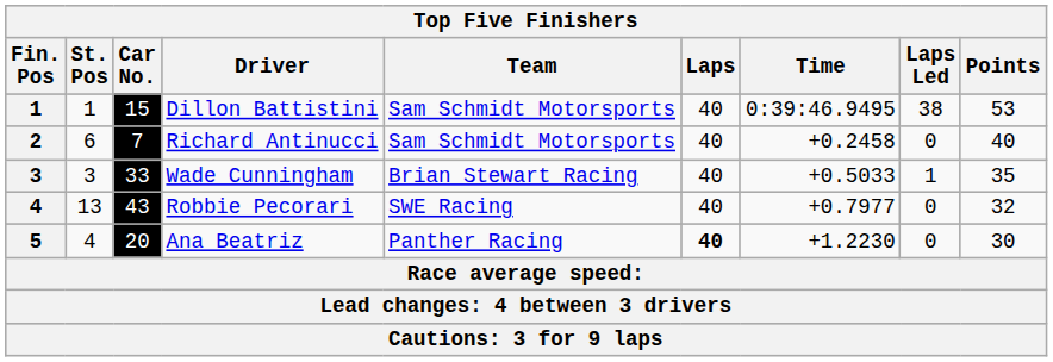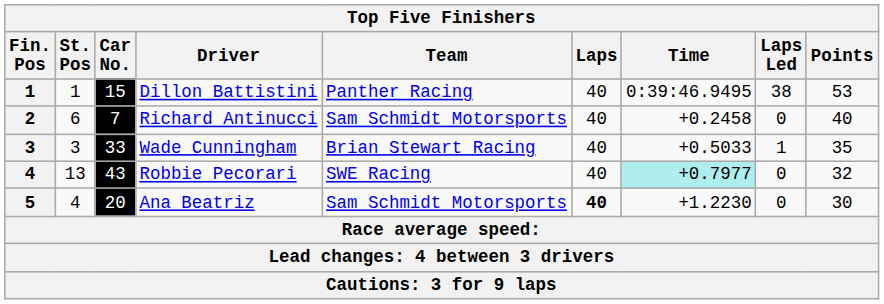Dillon Battistini | Team: Sam Schmidt Motorsports -> Panther Racing
Robbie Pecorari | Time: no background -> paleturquoise background
Ana Beatriz | Team: Panther Racing -> Sam Schmidt Motorsports
